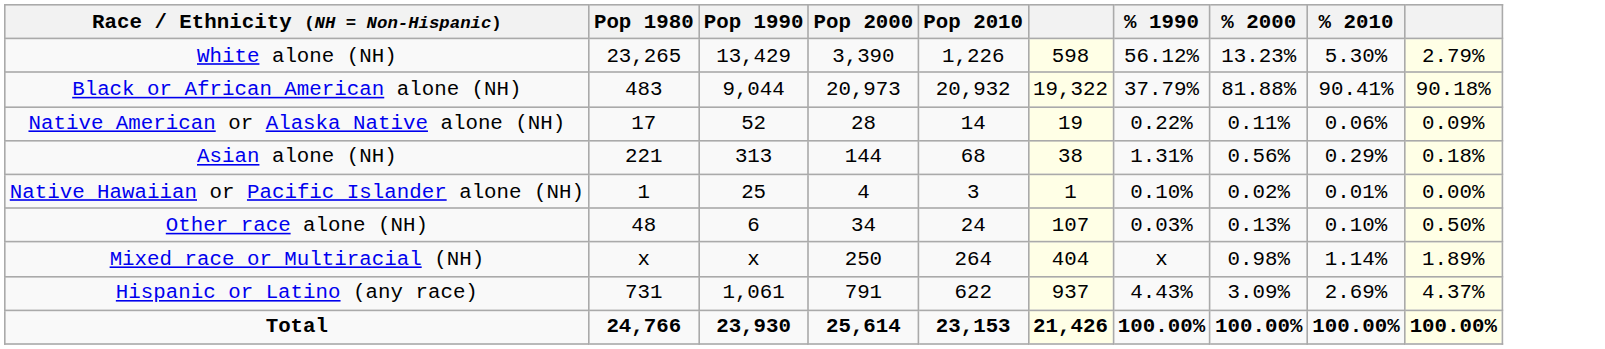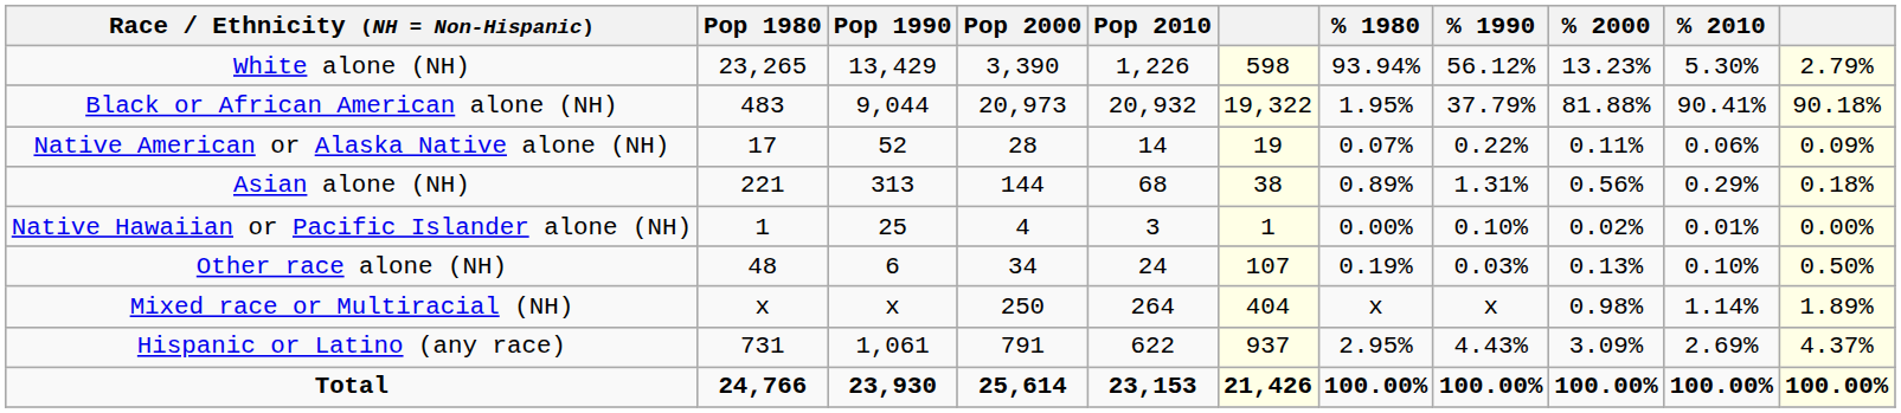+ column: % 1980 | 93.94% | 1.95% | 0.07% | 0.89% | 0.00% | 0.19% | x | 2.95% | 100.00%
